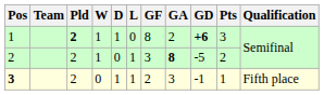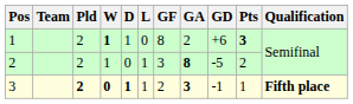row 2 | Pld: bold -> normal
row 2 | W: normal -> bold
row 2 | GD: bold -> normal
row 2 | Pts: normal -> bold
row 4 | Pos: bold -> normal
row 4 | Pld: normal -> bold
row 4 | W: normal -> bold
row 4 | D: normal -> bold
row 4 | GA: normal -> bold
row 4 | Qualification: normal -> bold
